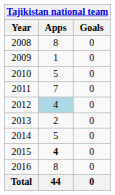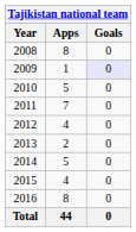2009 | Goals: no background -> lavender background
2012 | Apps: lightblue background -> no background
2015 | Apps: bold -> normal
